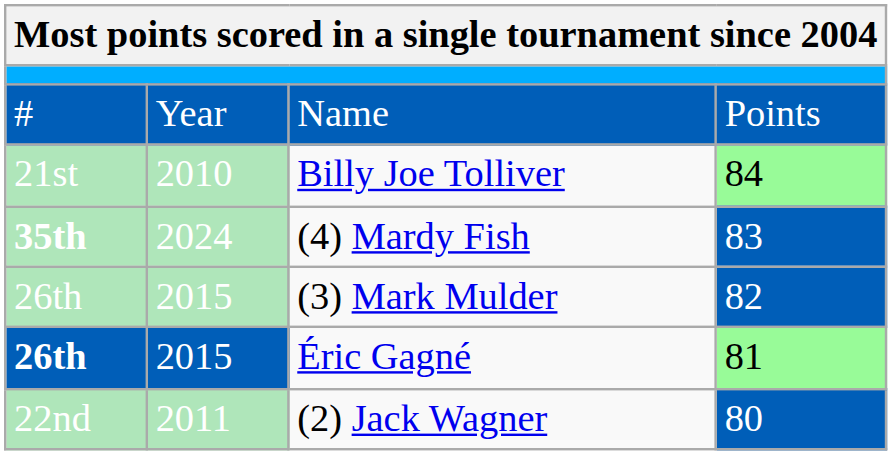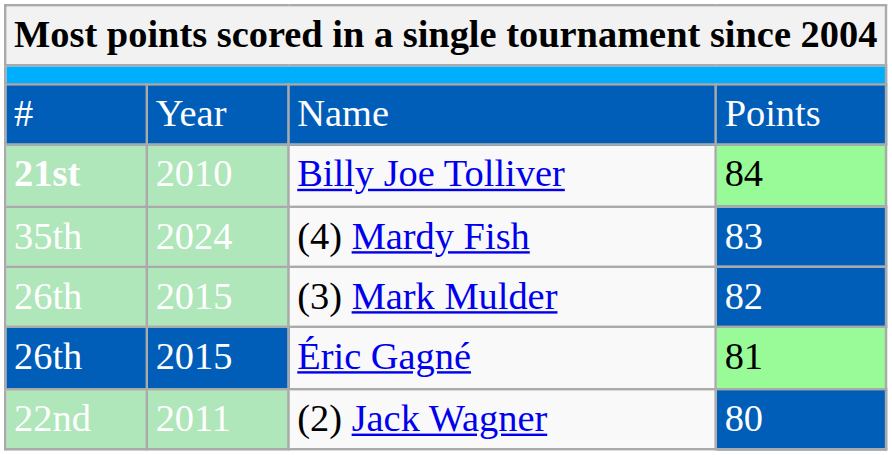Billy Joe Tolliver | column 1: normal -> bold
(4) Mardy Fish | column 1: bold -> normal
Éric Gagné | column 1: bold -> normal
